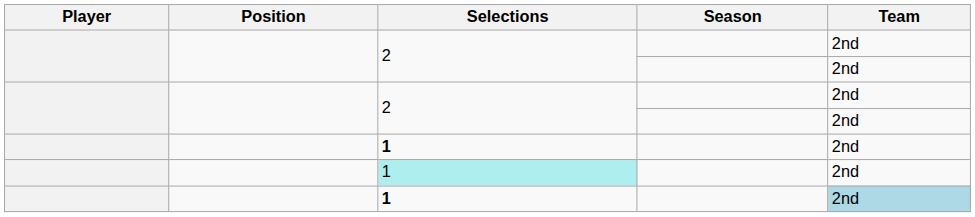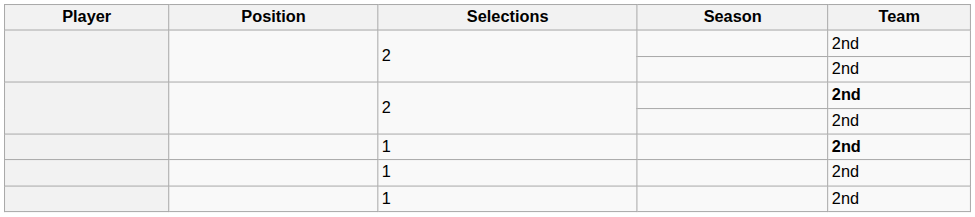row 4 | Team: normal -> bold
row 6 | Selections: bold -> normal
row 6 | Team: normal -> bold
row 7 | Selections: paleturquoise background -> no background
row 8 | Selections: bold -> normal
row 8 | Team: lightblue background -> no background
